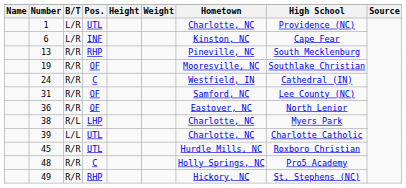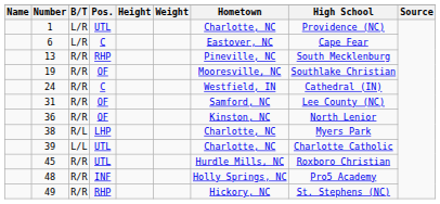6 | Pos.: INF -> C
6 | Hometown: Kinston, NC -> Eastover, NC
36 | Hometown: Eastover, NC -> Kinston, NC
48 | Pos.: C -> INF
